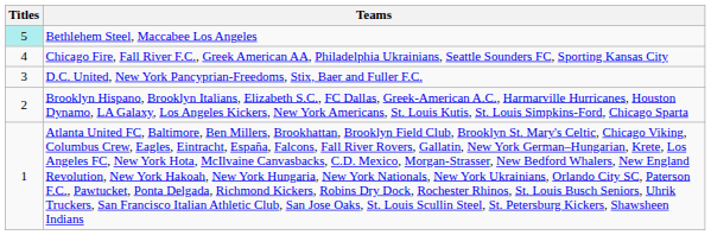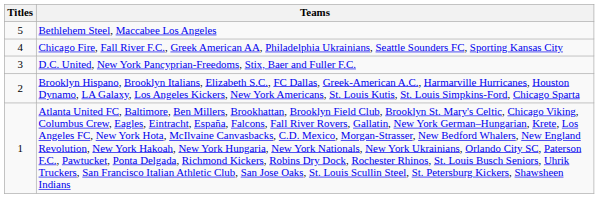Bethlehem Steel, Maccabee Los Angeles | Titles: paleturquoise background -> no background
